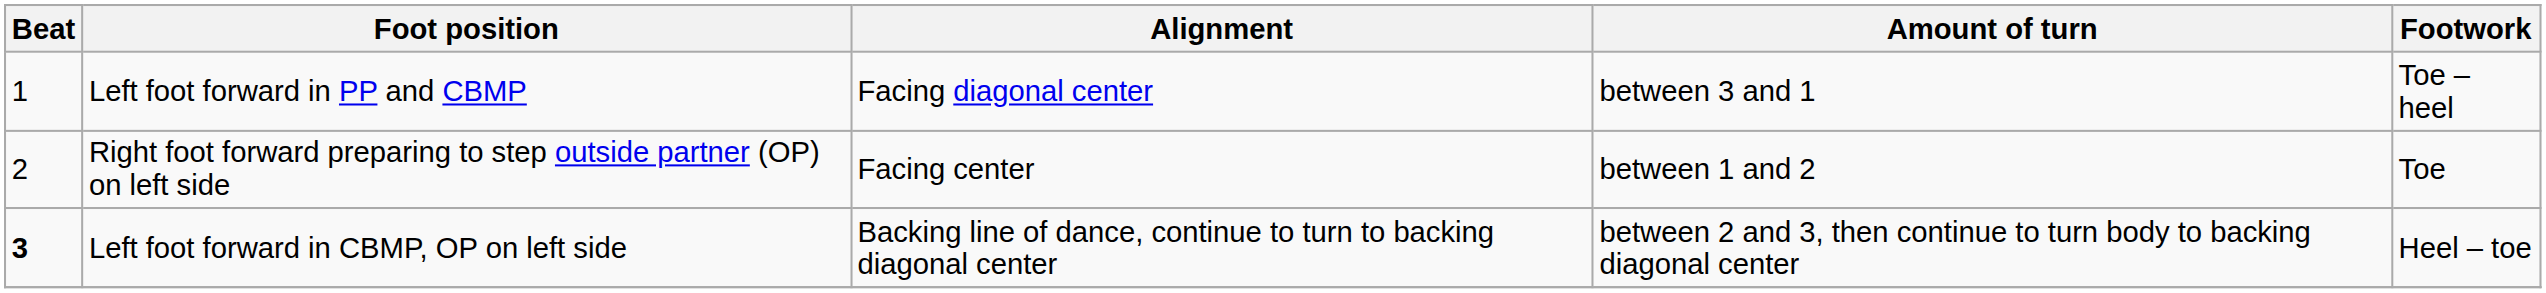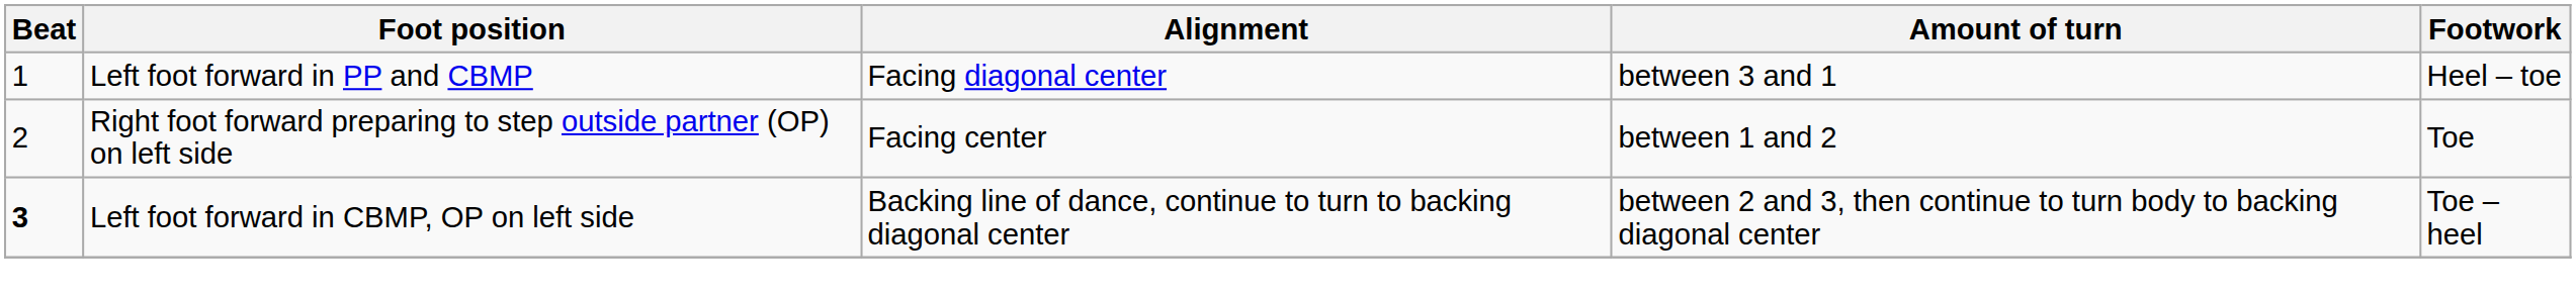Left foot forward in PP and CBMP | Footwork: Toe – heel -> Heel – toe
Left foot forward in CBMP, OP on left side | Footwork: Heel – toe -> Toe – heel
